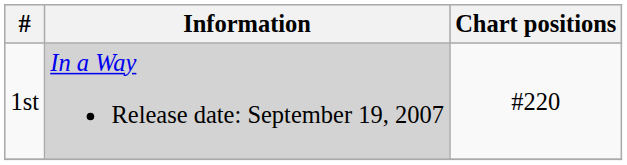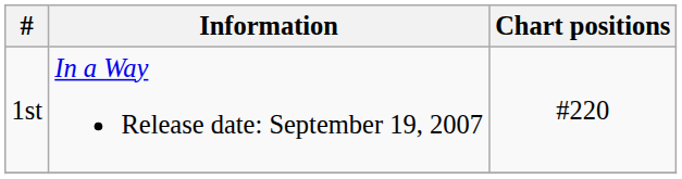1st | Information: lightgrey background -> no background
